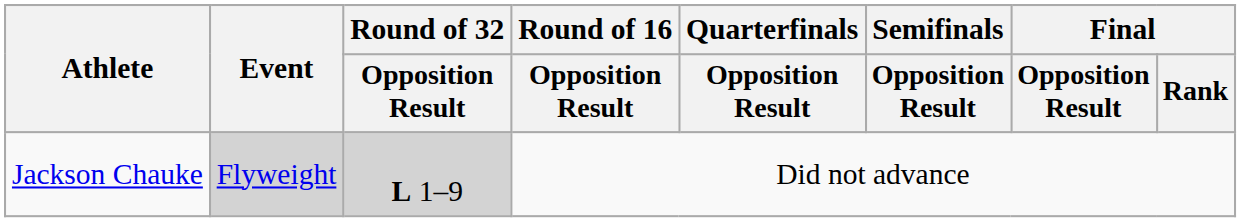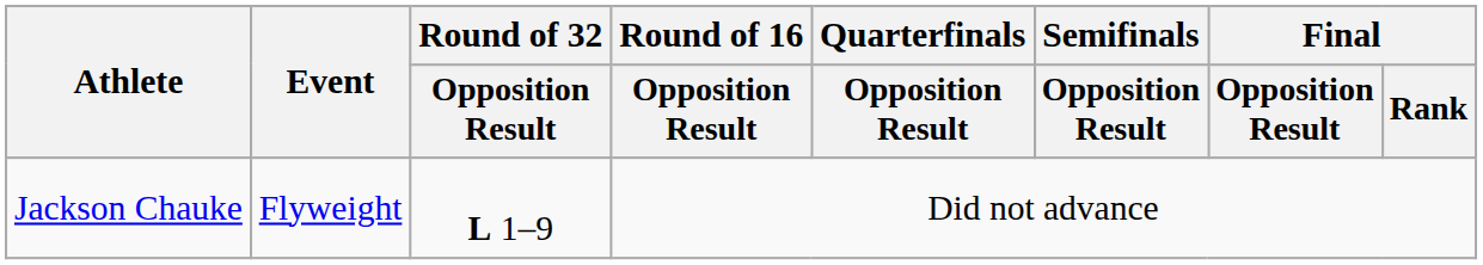Jackson Chauke | Event: lightgrey background -> no background
Jackson Chauke | Round of 32 / Opposition Result: lightgrey background -> no background
